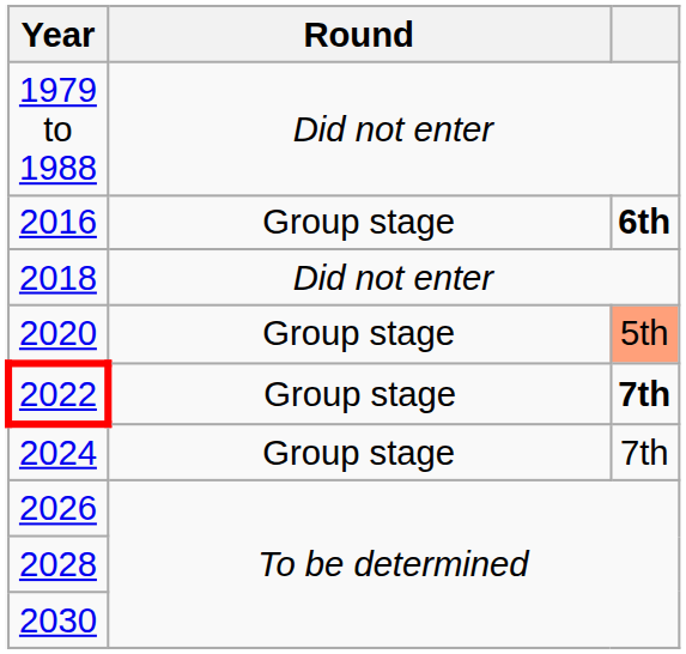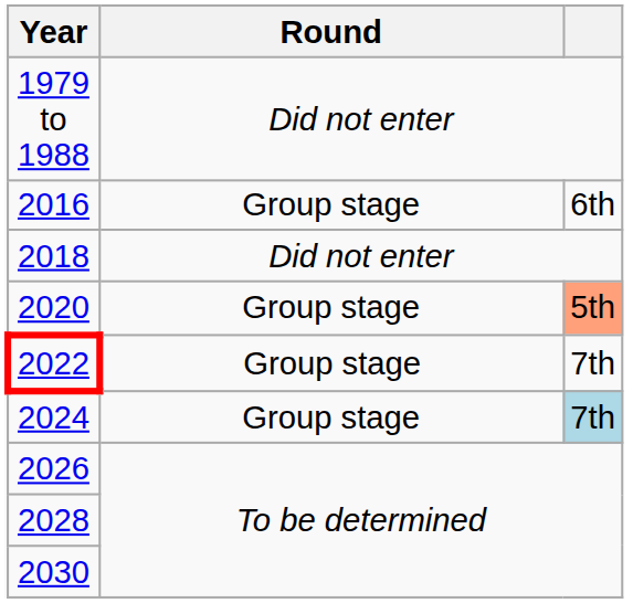2016 | column 3: bold -> normal
2022 | column 3: bold -> normal
2024 | column 3: no background -> lightblue background
